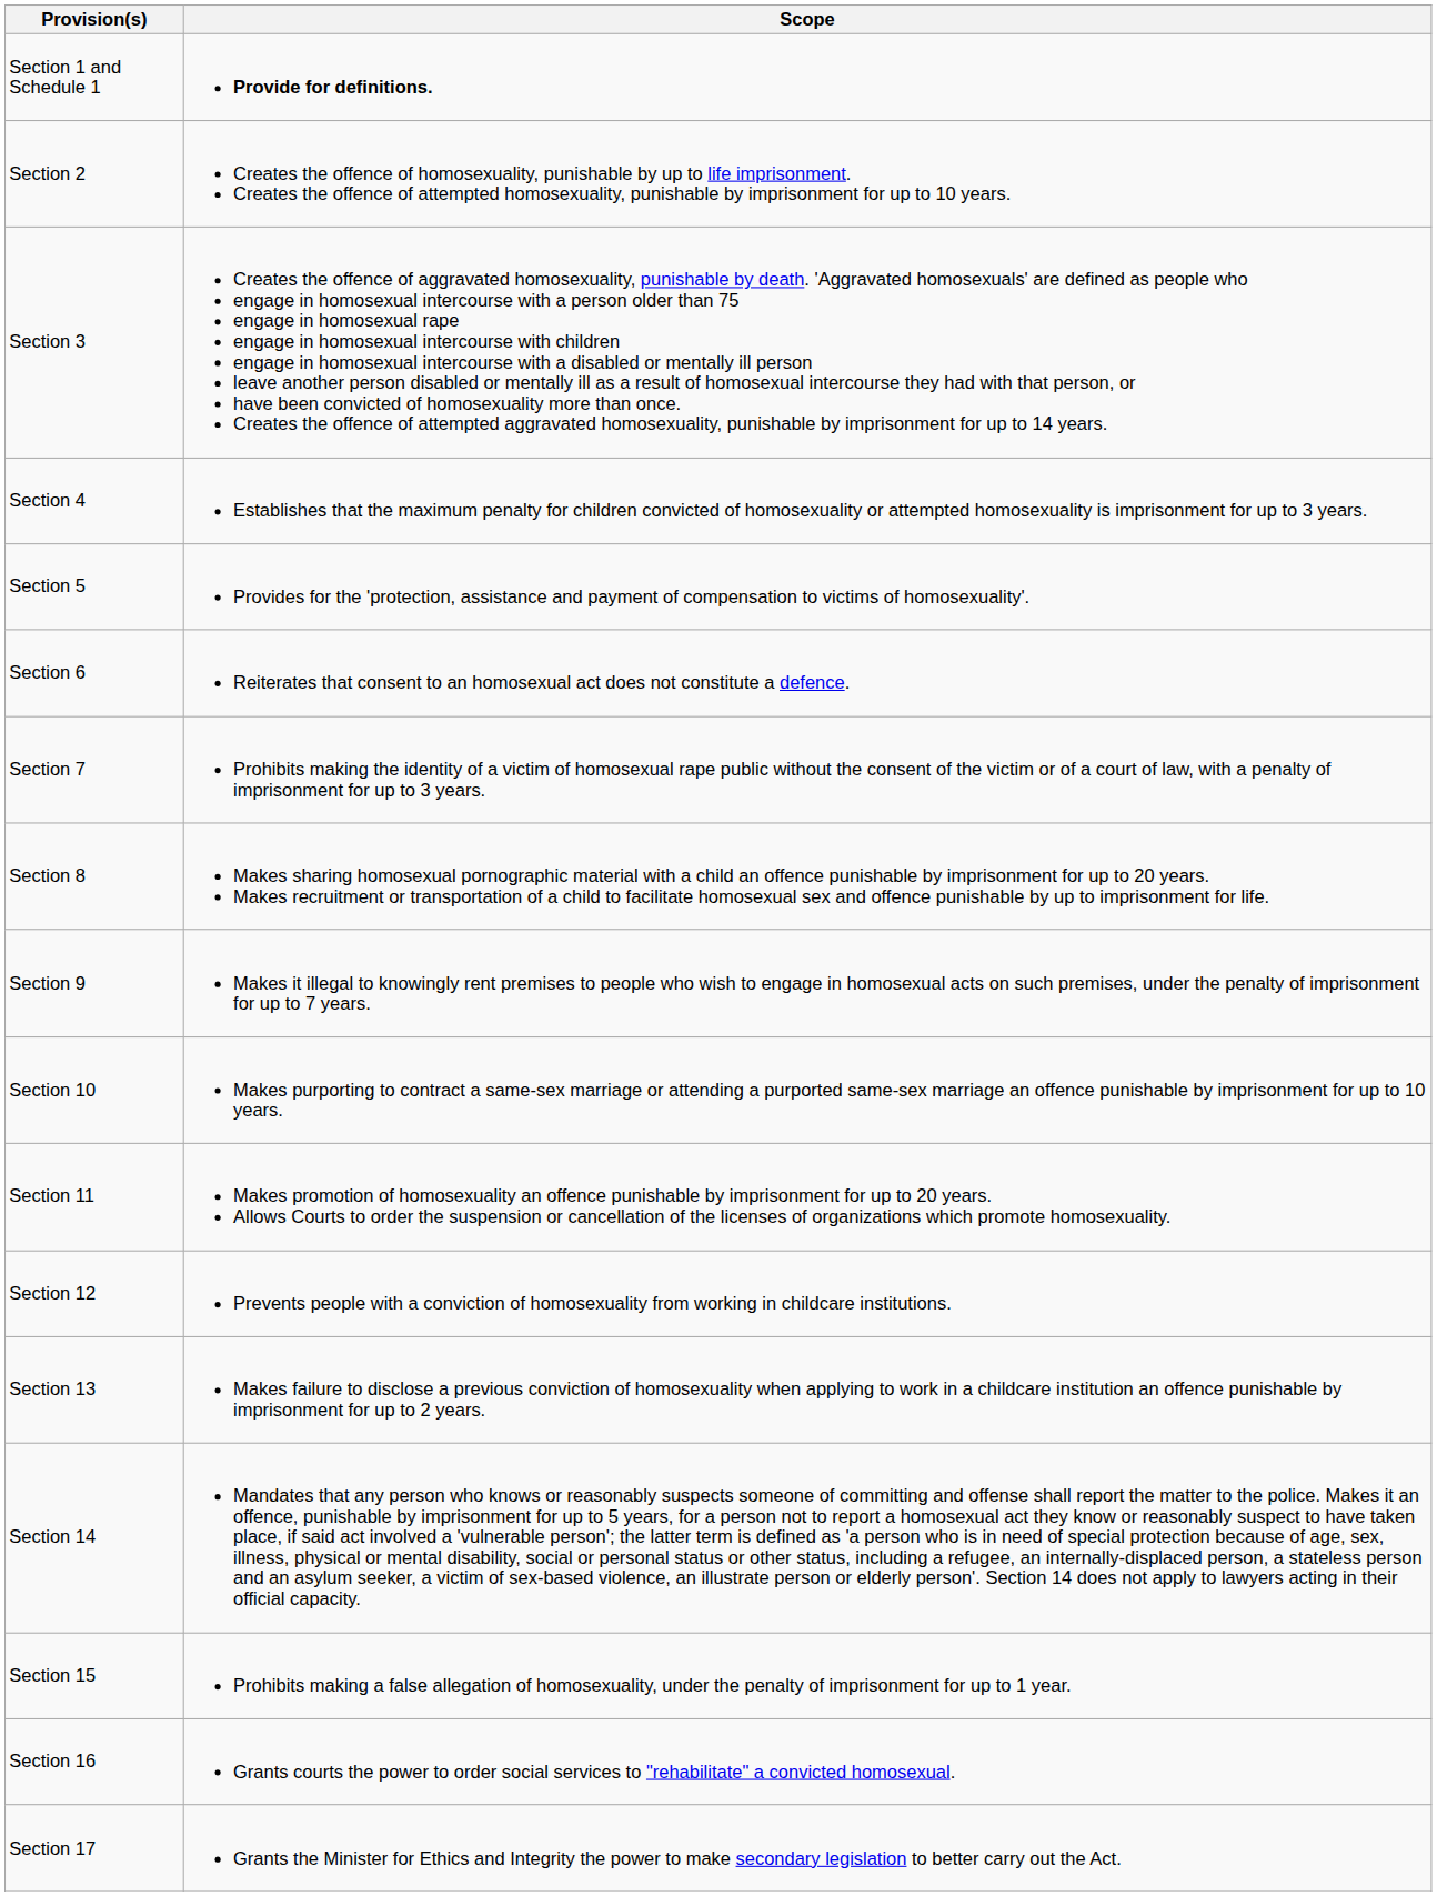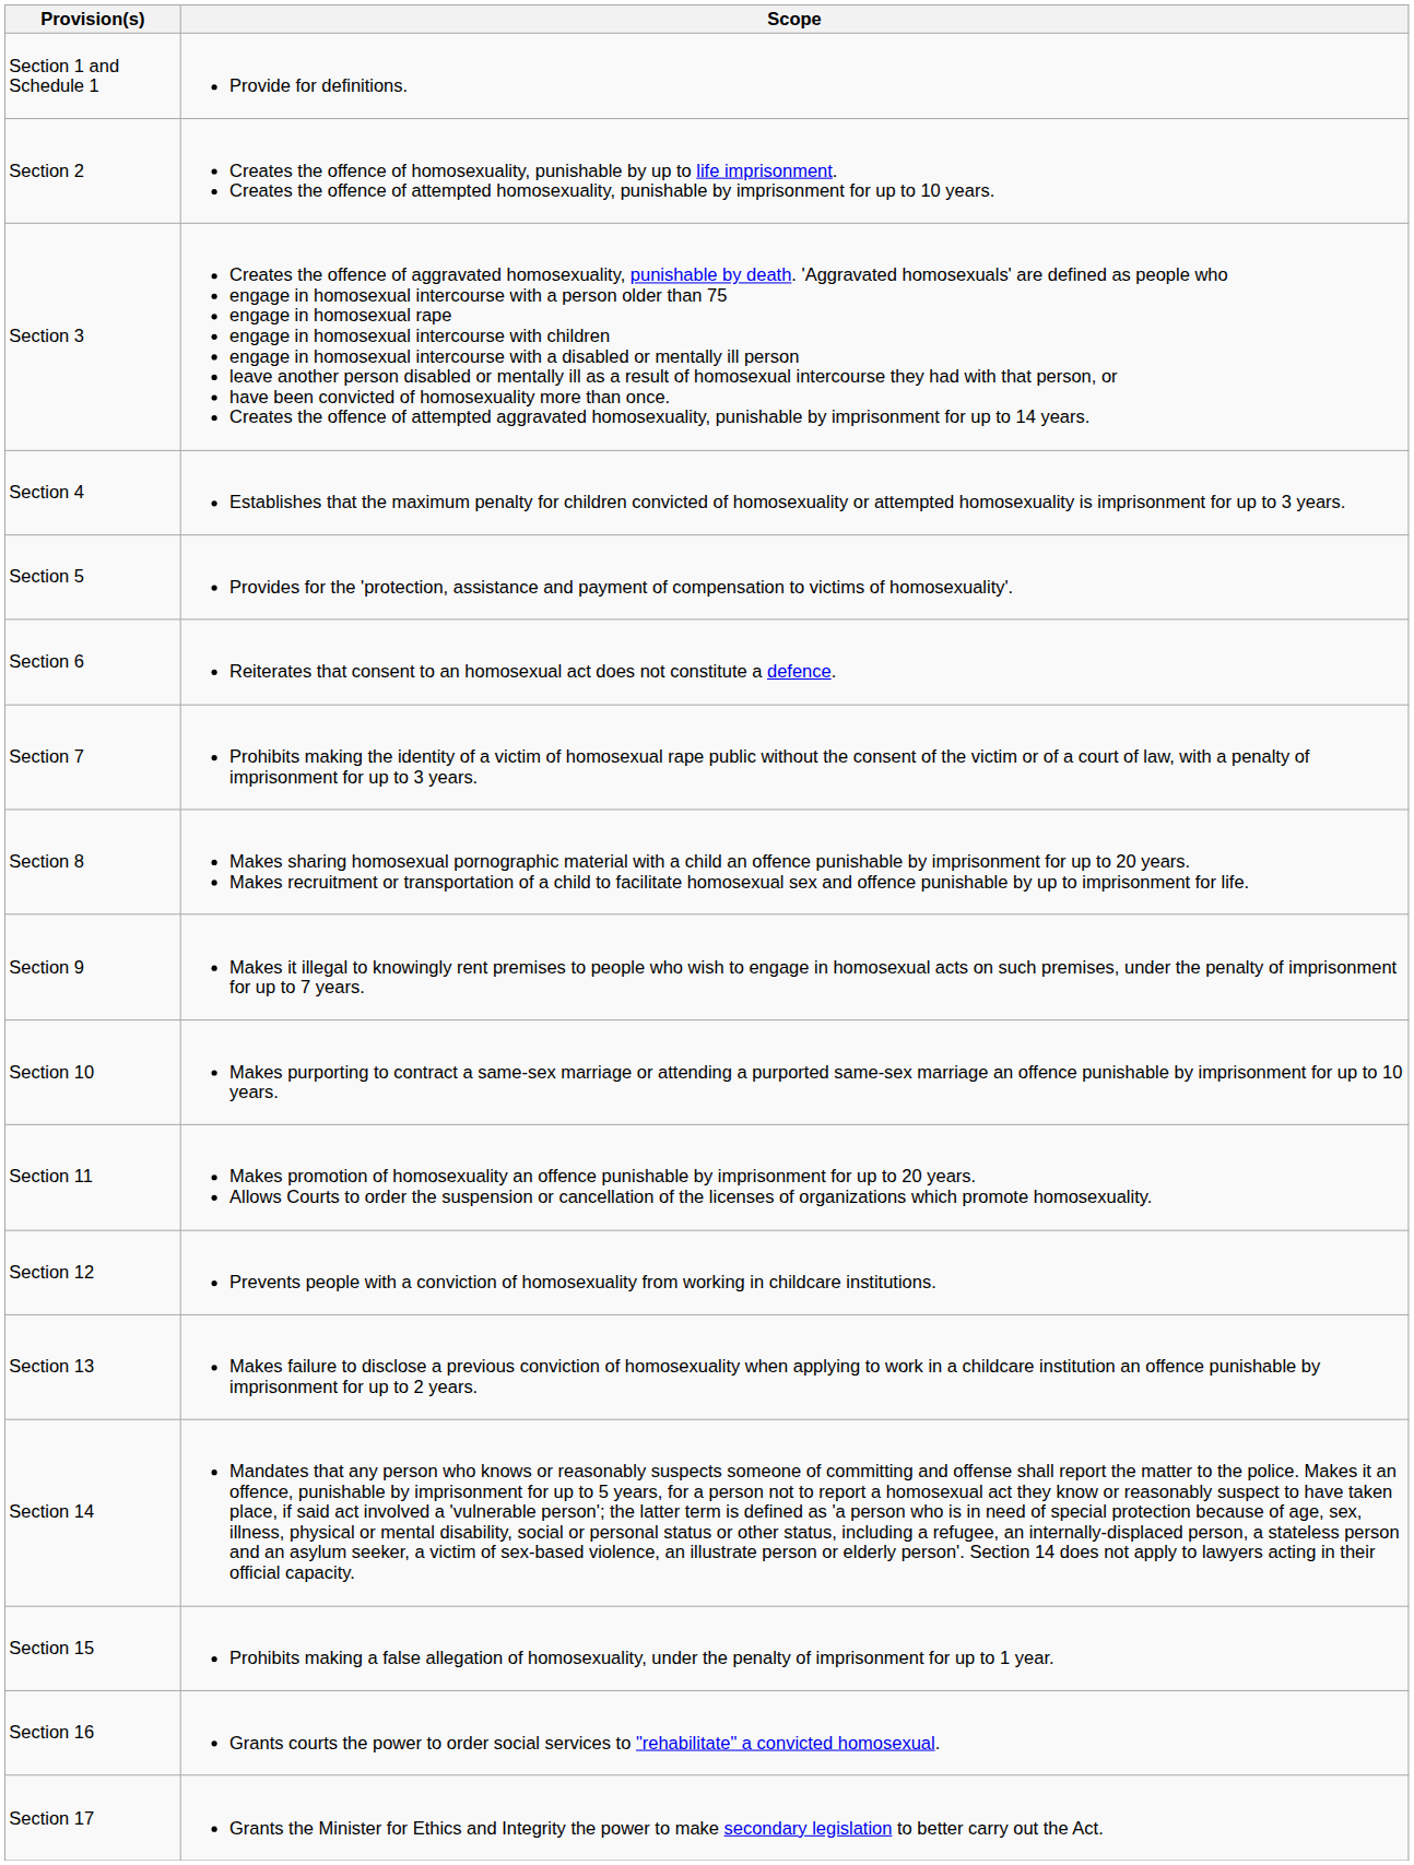Section 1 and Schedule 1 | Scope: bold -> normal
